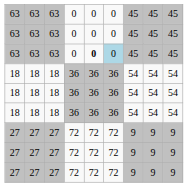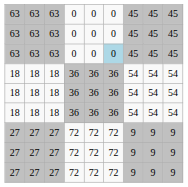row 3 | column 5: bold -> normal
